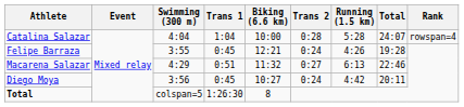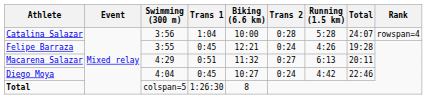Catalina Salazar | Swimming (300 m): 4:04 -> 3:56
Macarena Salazar | Total: 22:46 -> 20:11
Diego Moya | Swimming (300 m): 3:56 -> 4:04
Diego Moya | Total: 20:11 -> 22:46
